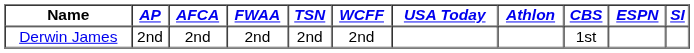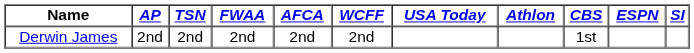columns swapped: AFCA <-> TSN
